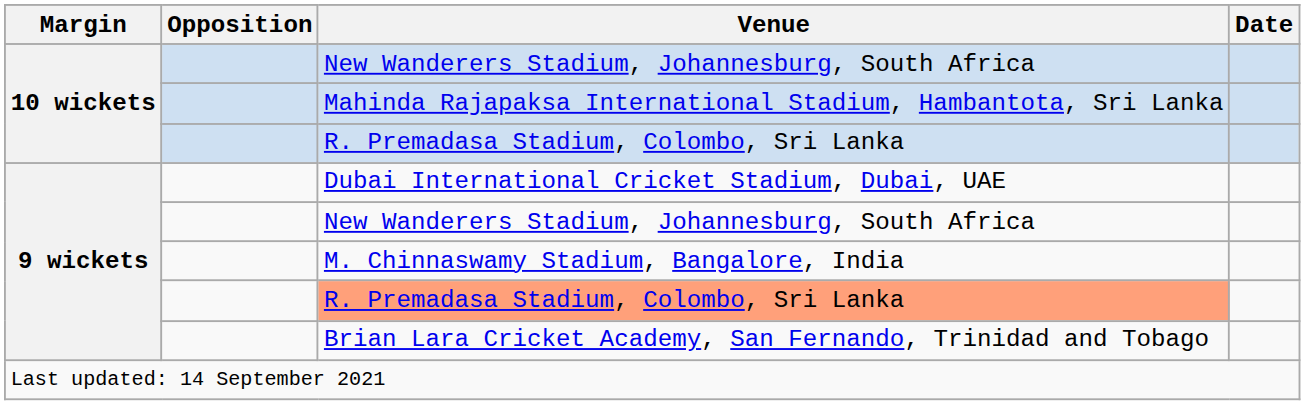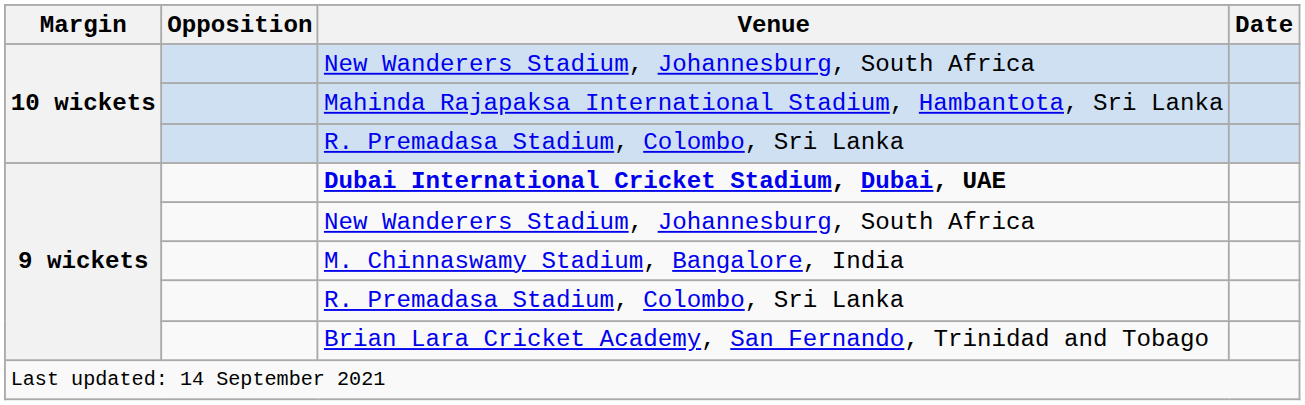Dubai International Cricket Stadium, Dubai, UAE | Venue: normal -> bold
9 wickets / R. Premadasa Stadium, Colombo, Sri Lanka | Venue: lightsalmon background -> no background
